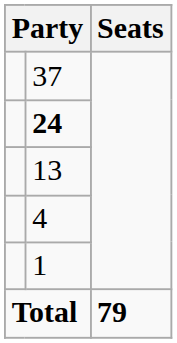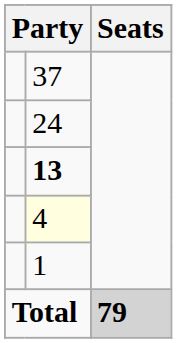24 | column 2: bold -> normal
13 | column 2: normal -> bold
4 | column 2: no background -> lightyellow background
Total | Seats: no background -> lightgrey background
